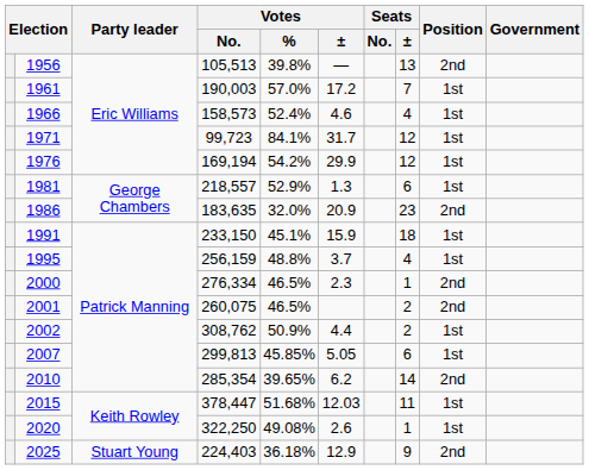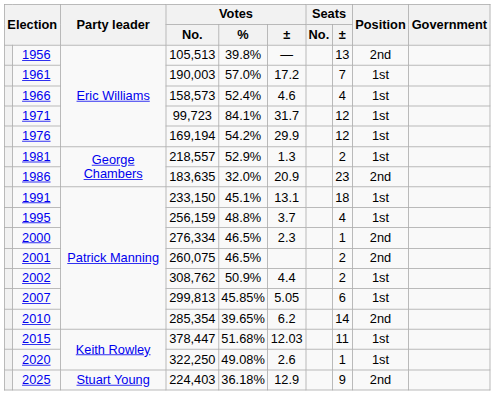1981 | Seats / ±: 6 -> 2
1991 | Votes / ±: 15.9 -> 13.1
